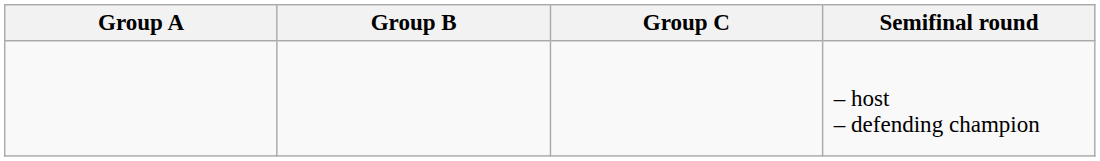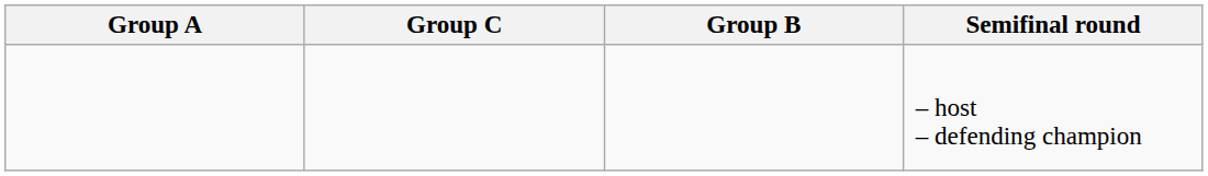columns swapped: Group B <-> Group C
